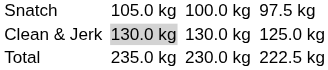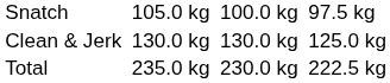Clean & Jerk | column 2: lightgrey background -> no background
